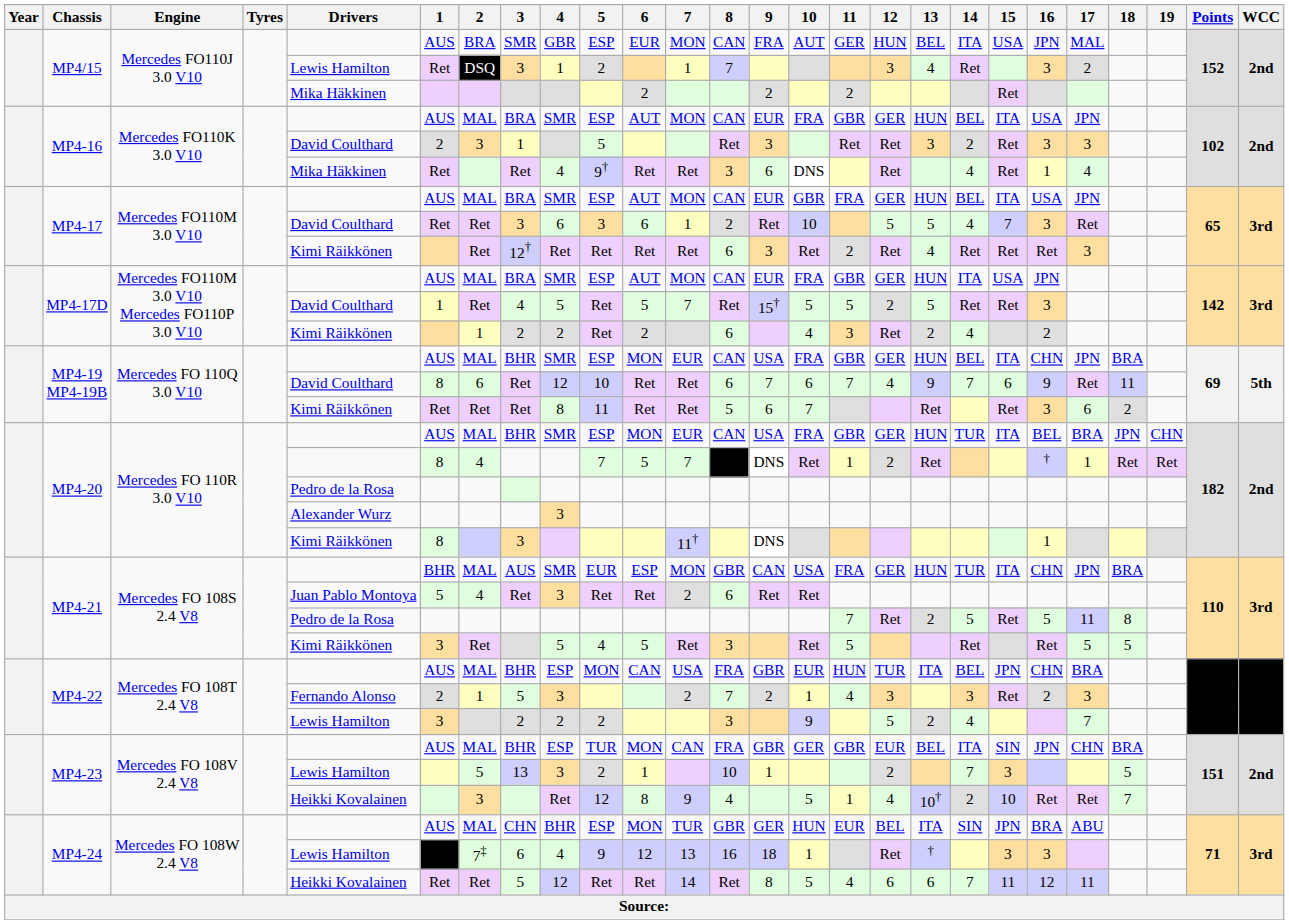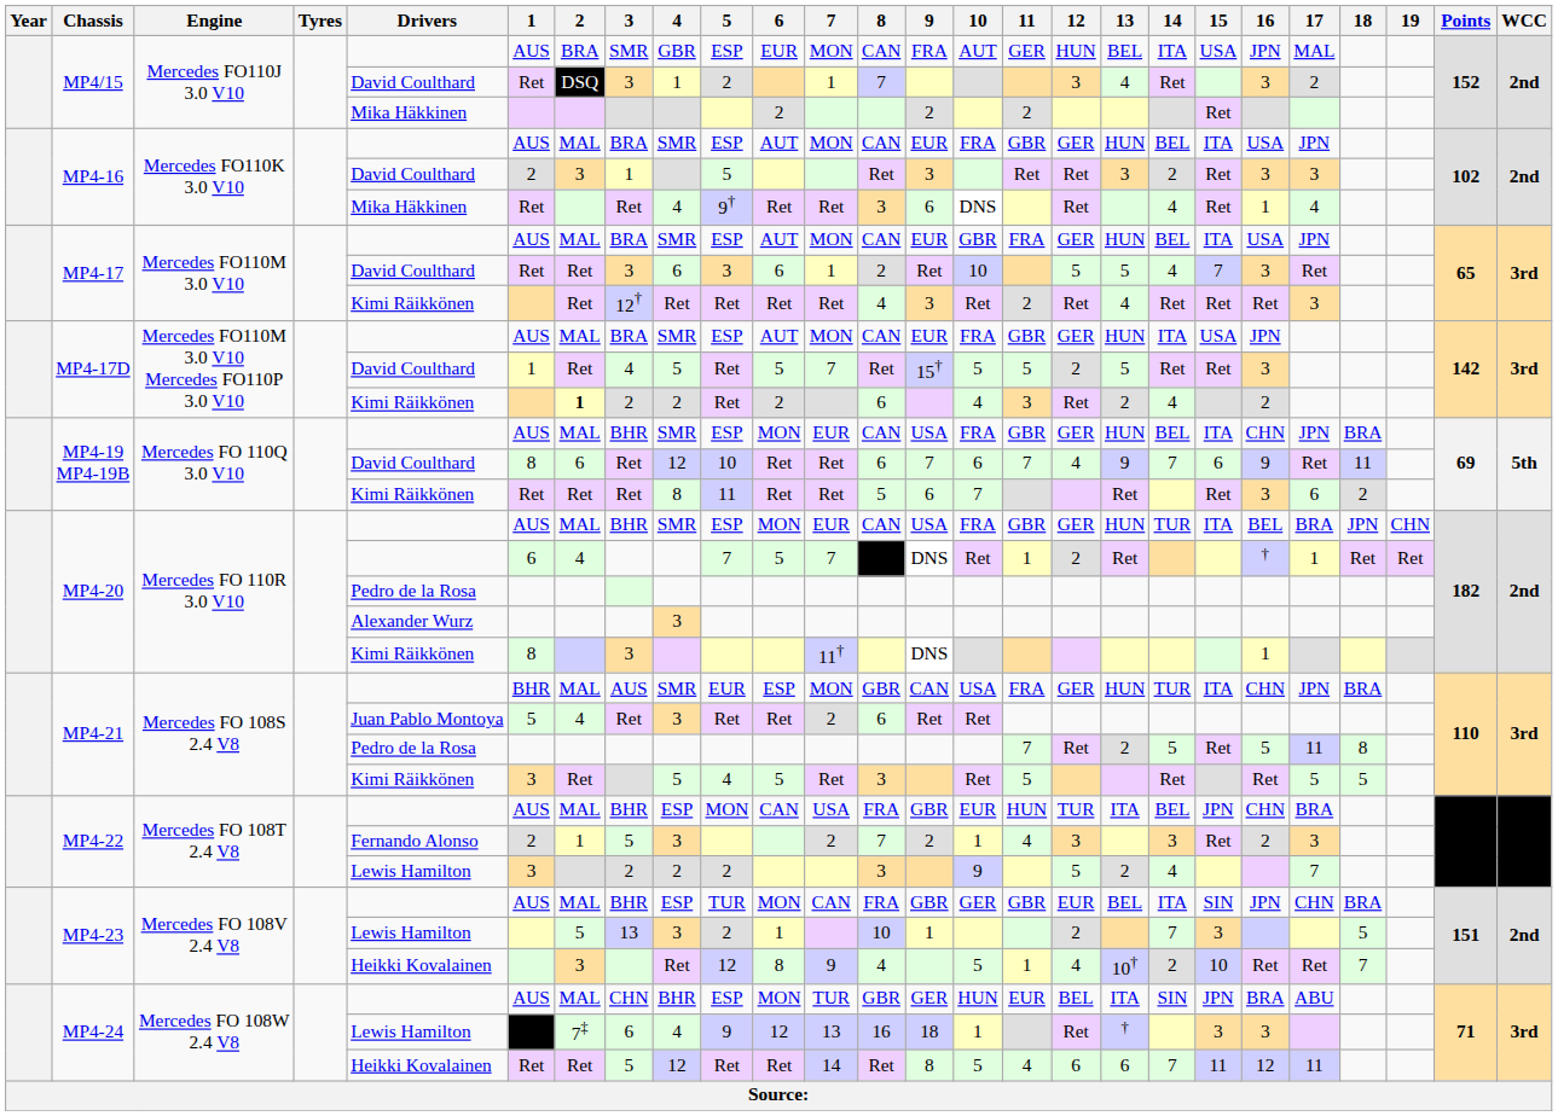row 3 | Drivers: Lewis Hamilton -> David Coulthard
row 10 | 8: 6 -> 4
row 13 | 2: normal -> bold
row 18 | 1: 8 -> 6
